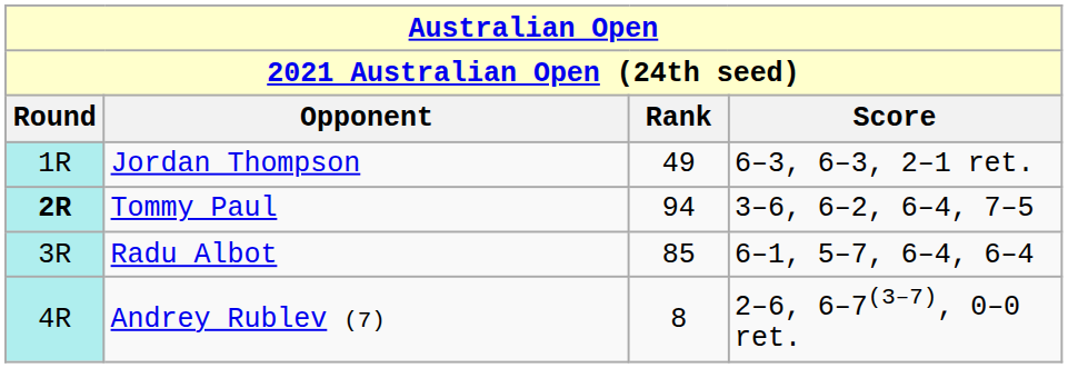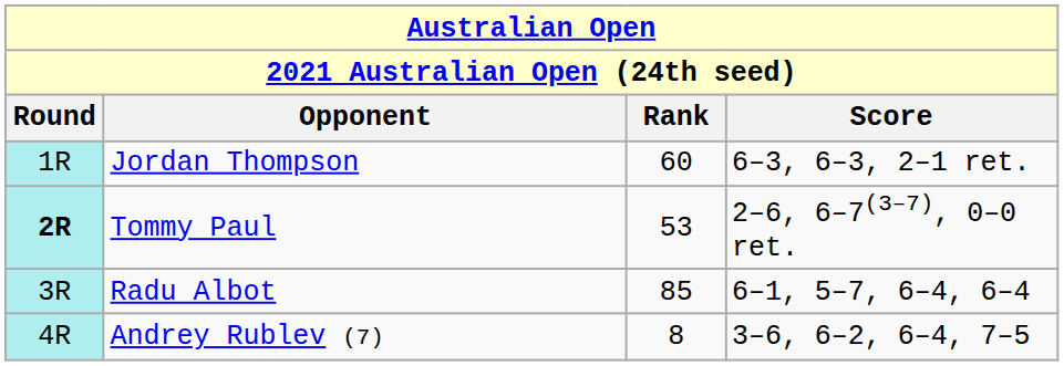Jordan Thompson | Rank: 49 -> 60
Tommy Paul | Rank: 94 -> 53
Tommy Paul | Score: 3–6, 6–2, 6–4, 7–5 -> 2–6, 6–7(3–7), 0–0 ret.
Andrey Rublev (7) | Score: 2–6, 6–7(3–7), 0–0 ret. -> 3–6, 6–2, 6–4, 7–5
